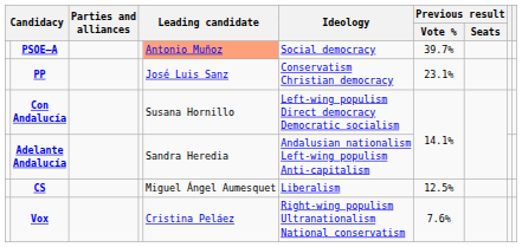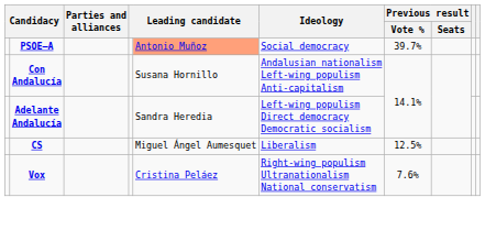- row: PP | José Luis Sanz | Conservatism Christian democracy | 23.1%
Con Andalucía | Ideology: Left-wing populism Direct democracy Democratic socialism -> Andalusian nationalism Left-wing populism Anti-capitalism
Adelante Andalucía | Ideology: Andalusian nationalism Left-wing populism Anti-capitalism -> Left-wing populism Direct democracy Democratic socialism
